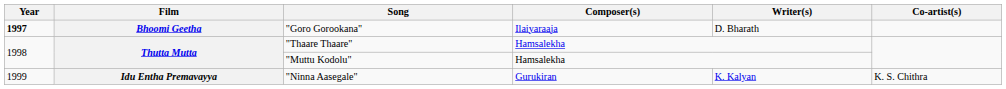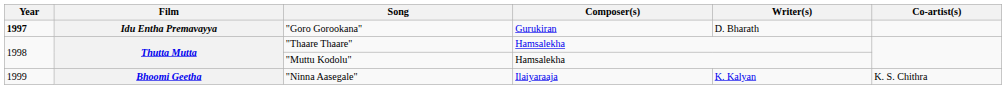"Goro Gorookana" | Film: Bhoomi Geetha -> Idu Entha Premavayya
"Goro Gorookana" | Composer(s): Ilaiyaraaja -> Gurukiran
"Ninna Aasegale" | Film: Idu Entha Premavayya -> Bhoomi Geetha
"Ninna Aasegale" | Composer(s): Gurukiran -> Ilaiyaraaja
